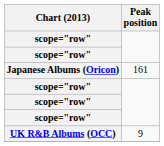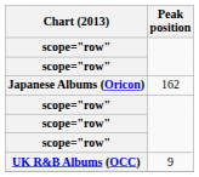Japanese Albums (Oricon) | Peak position: 161 -> 162
